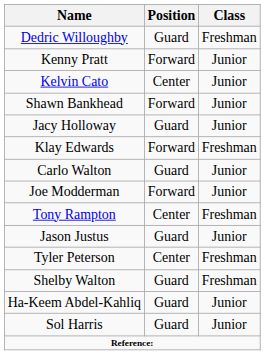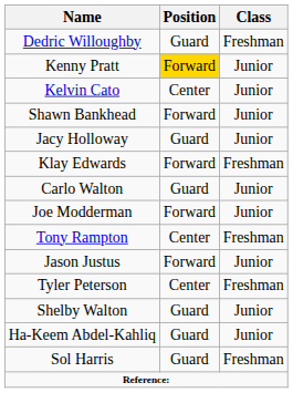Kenny Pratt | Position: no background -> gold background
Jason Justus | Position: Guard -> Forward
Shelby Walton | Class: Freshman -> Junior
Sol Harris | Class: Junior -> Freshman
